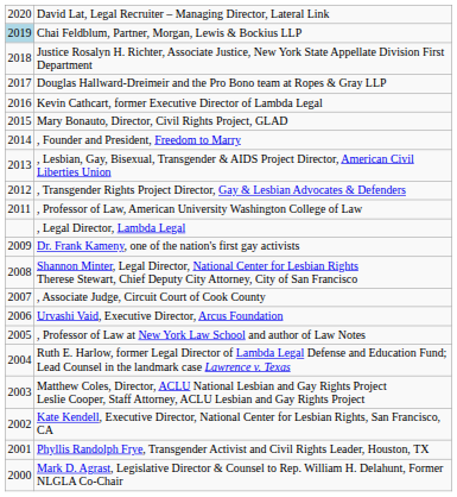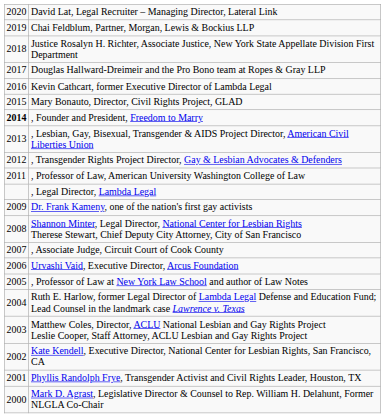Chai Feldblum, Partner, Morgan, Lewis & Bockius LLP | column 1: lightblue background -> no background
, Founder and President, Freedom to Marry | column 1: normal -> bold
